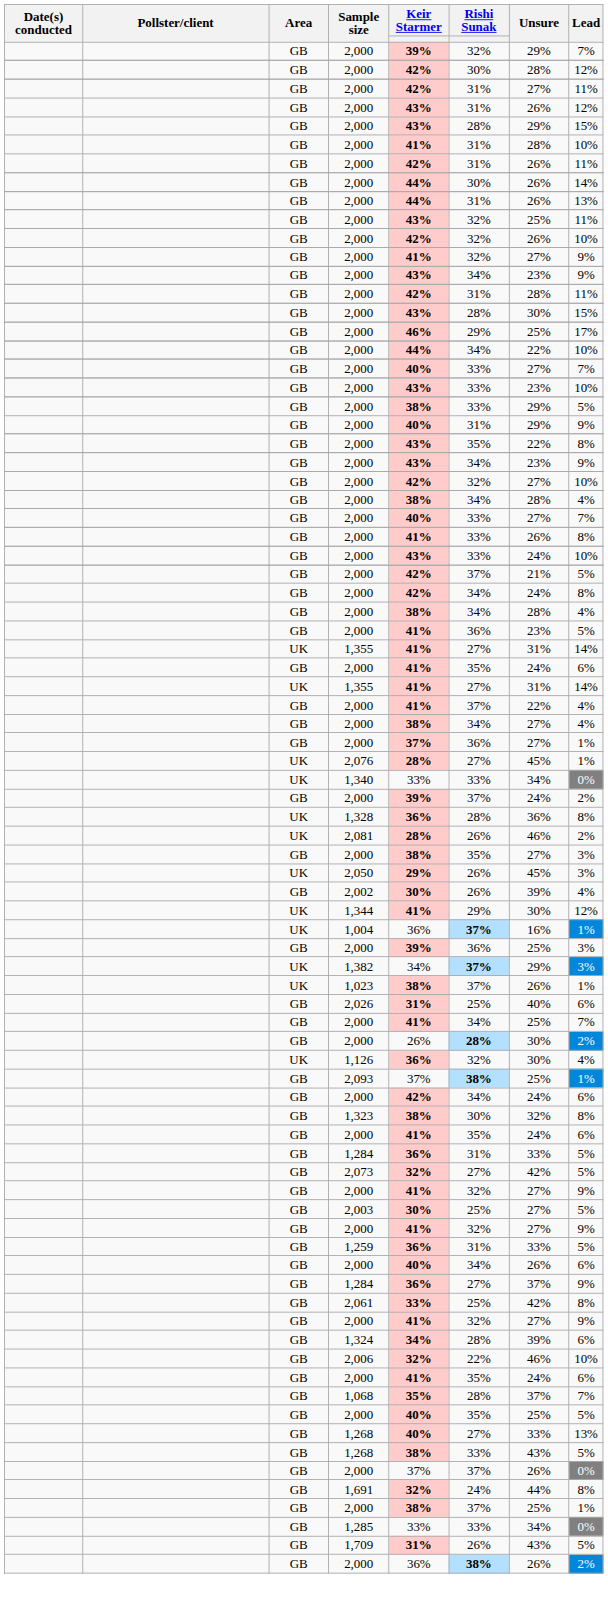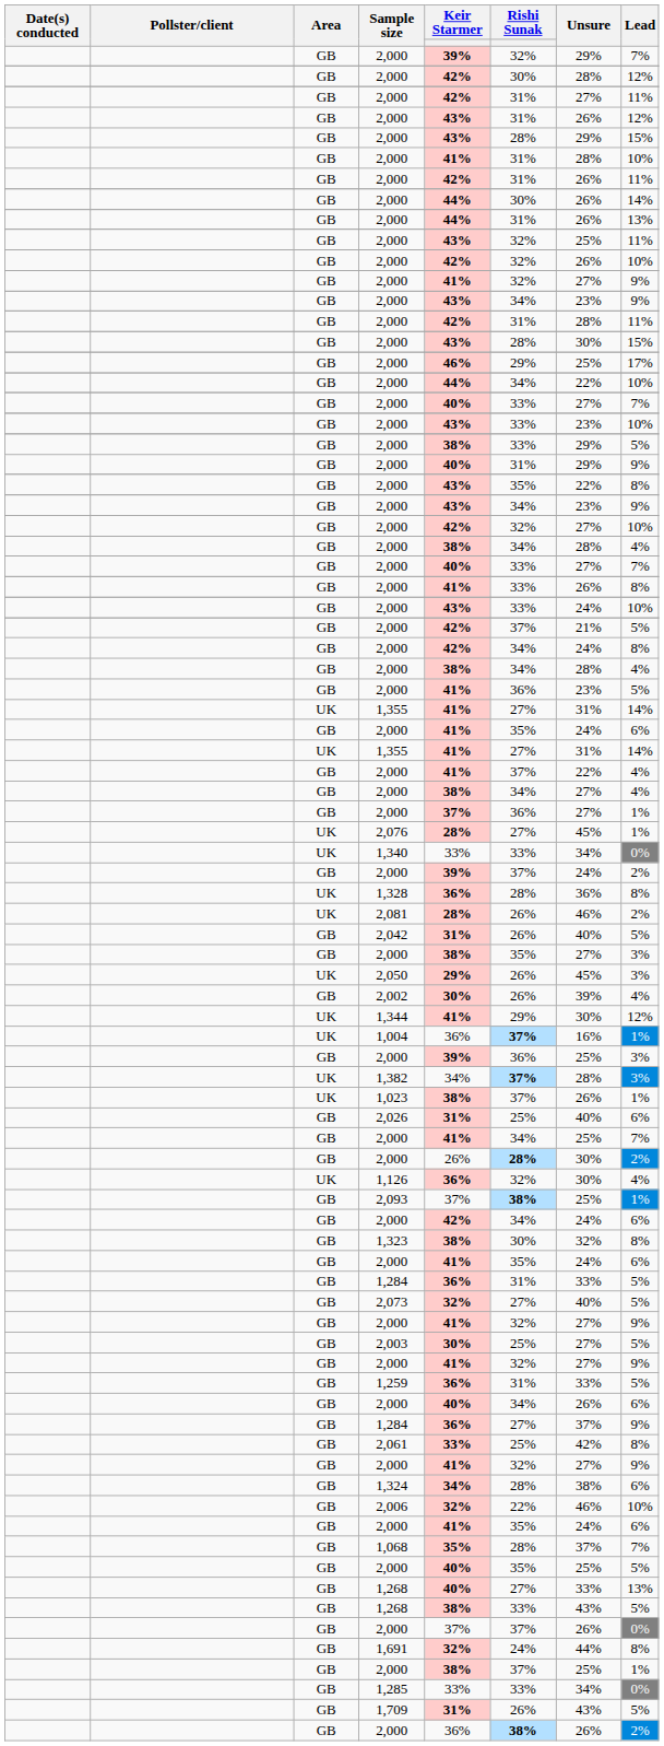+ row: GB | 2,042 | 31% | 26% | 40% | 5%
1,382 | Unsure: 29% -> 28%
2,073 | Unsure: 42% -> 40%
1,324 | Unsure: 39% -> 38%
